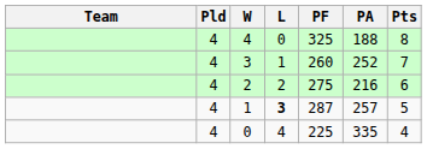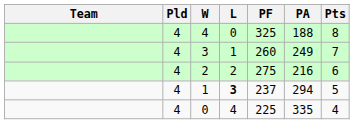row 3 | PA: 252 -> 249
row 5 | PF: 287 -> 237
row 5 | PA: 257 -> 294
